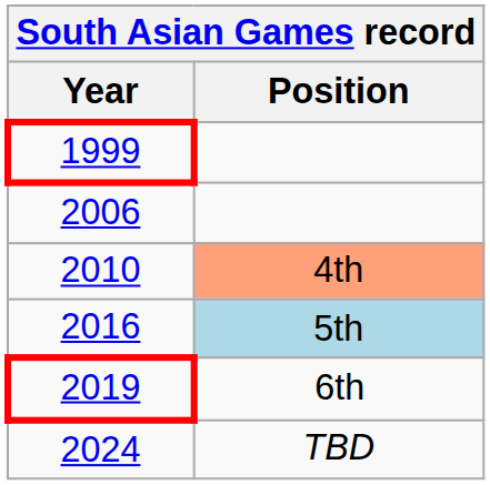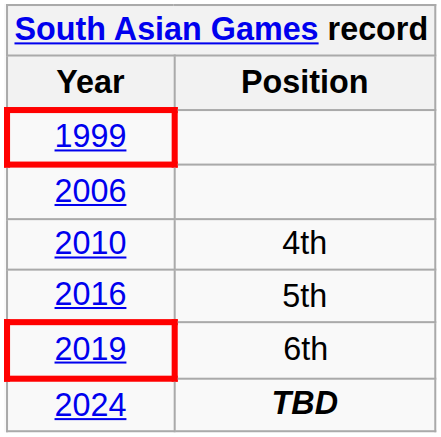2010 | Position: lightsalmon background -> no background
2016 | Position: lightblue background -> no background
2024 | Position: normal -> bold
